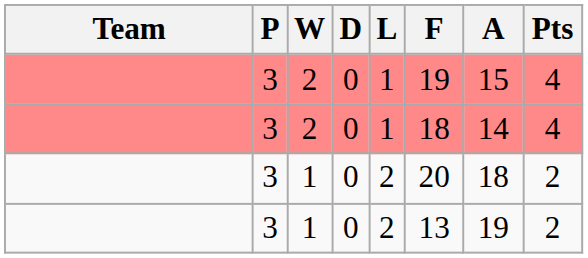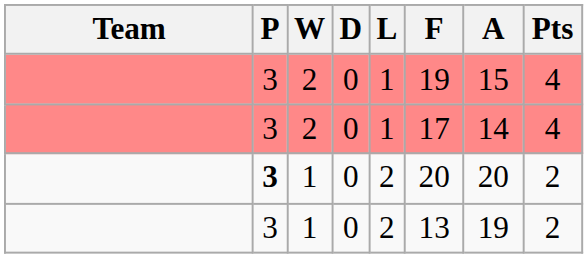row 3 | F: 18 -> 17
row 4 | P: normal -> bold
row 4 | A: 18 -> 20
